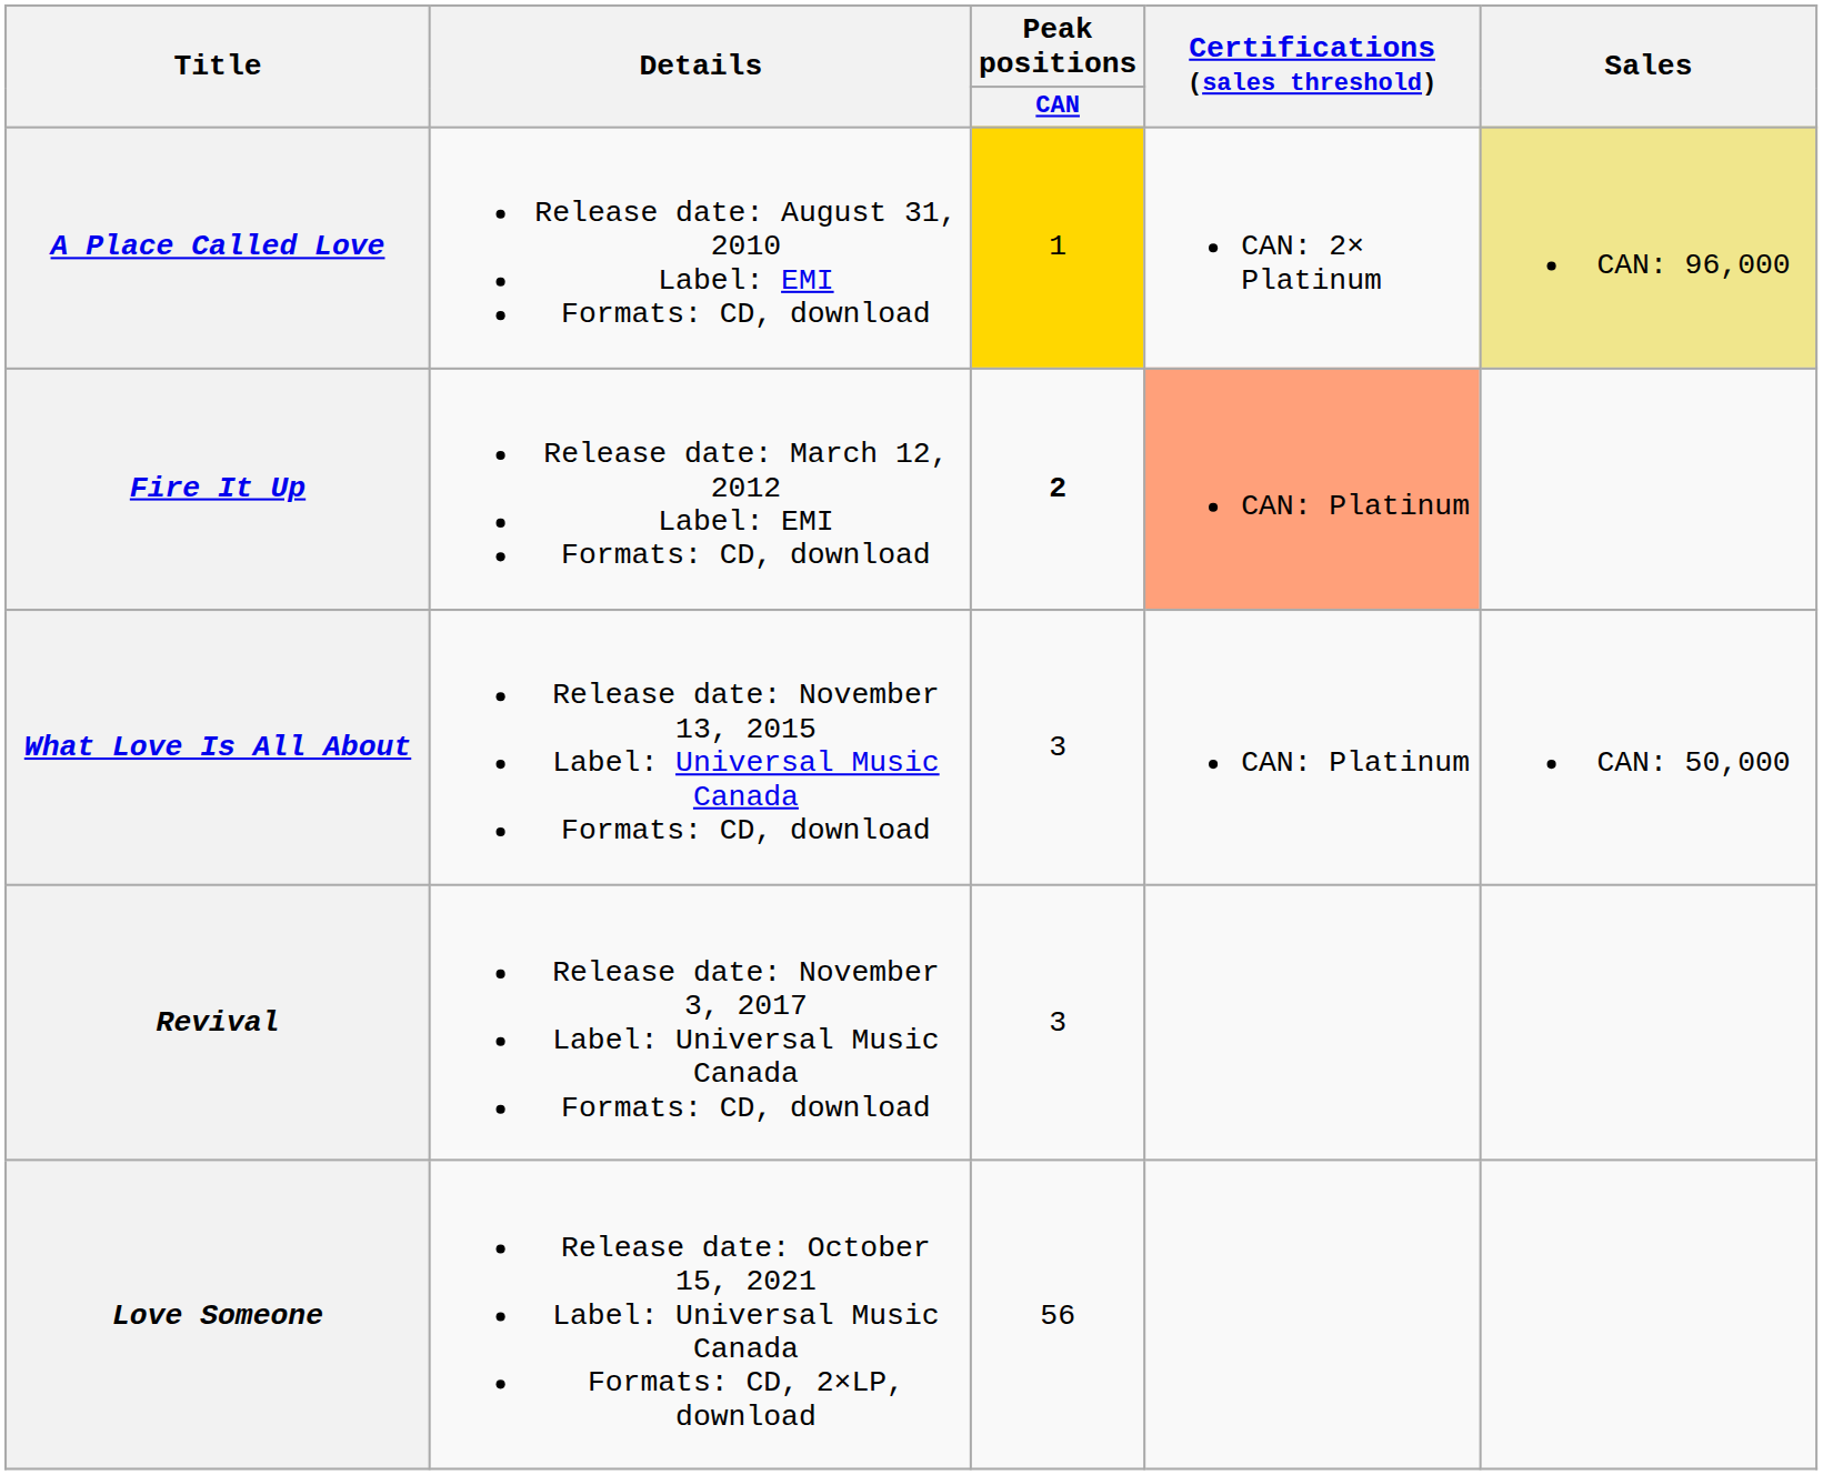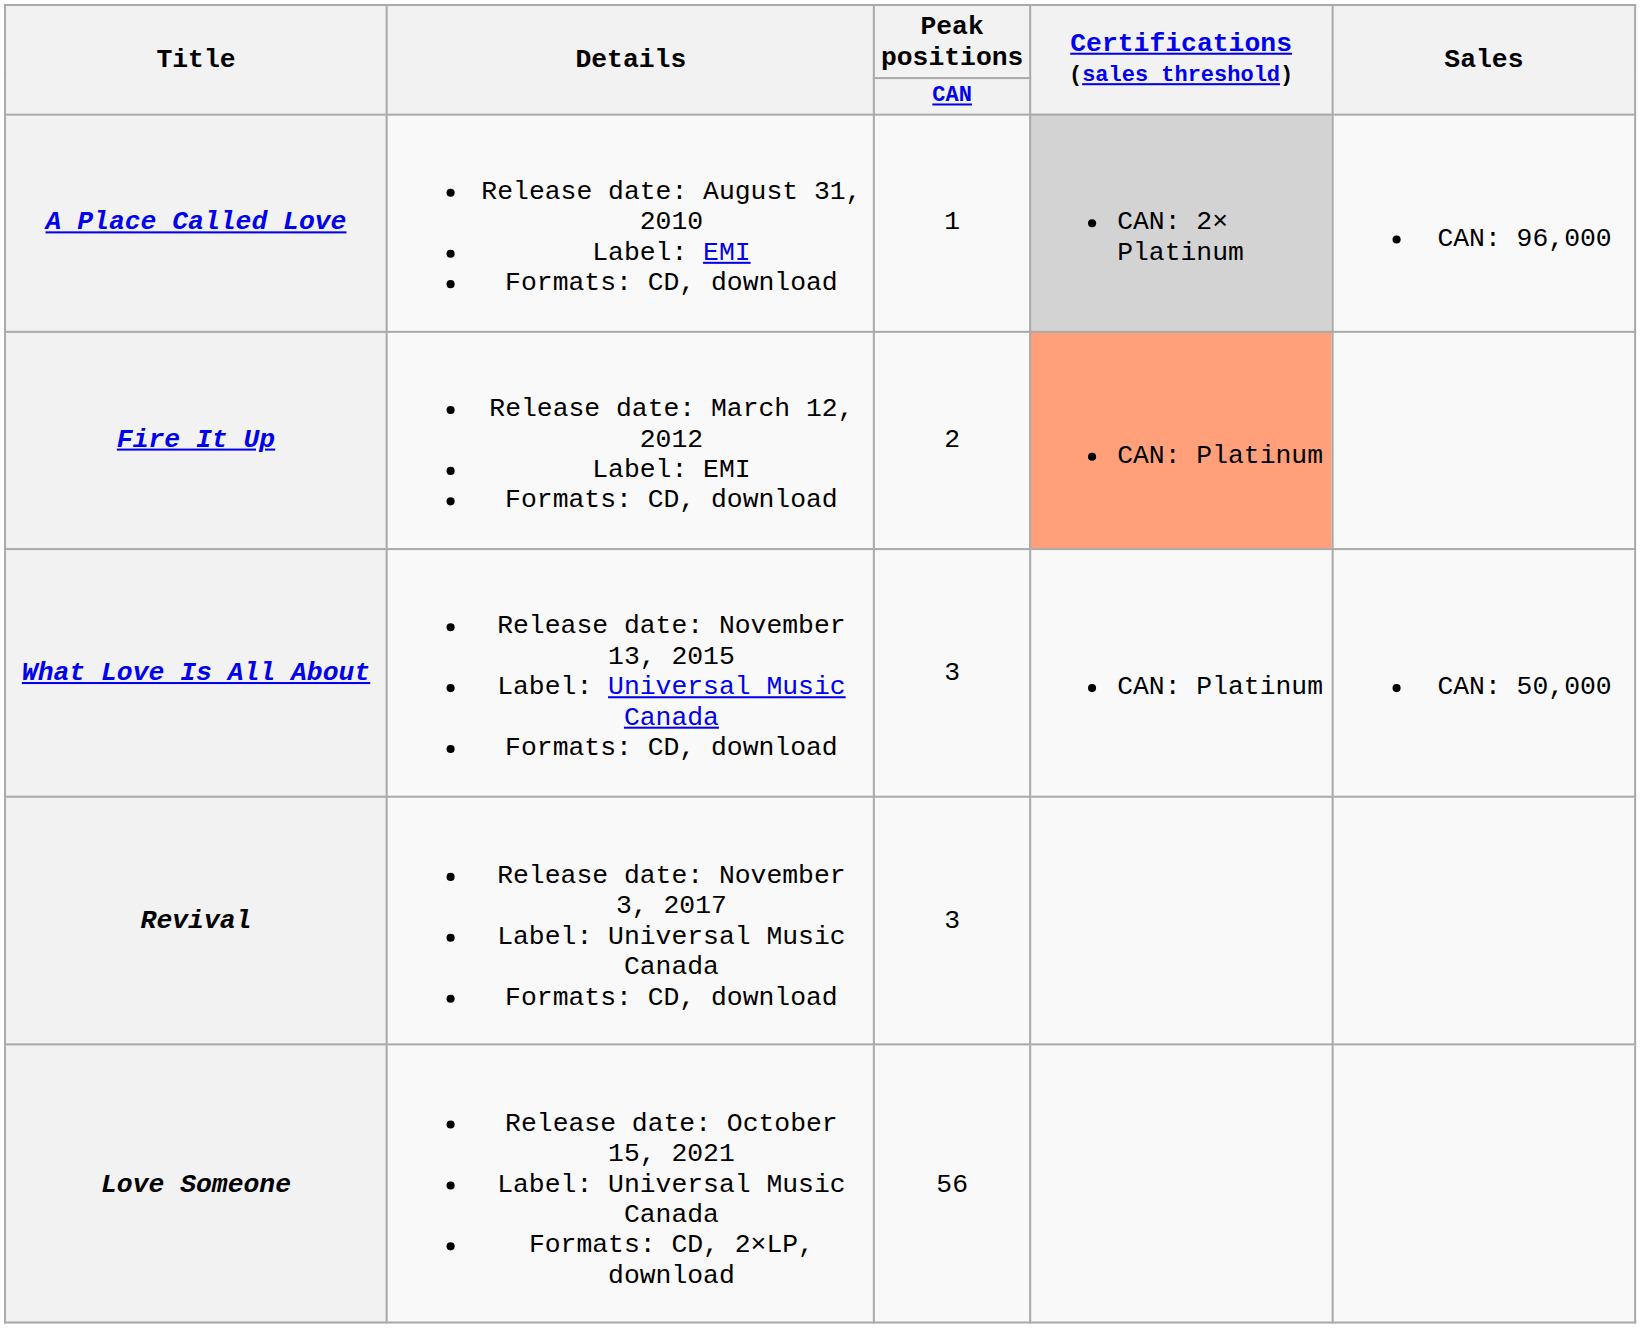A Place Called Love | Peak positions / CAN: gold background -> no background
A Place Called Love | Certifications (sales threshold): no background -> lightgrey background
A Place Called Love | Sales: khaki background -> no background
Fire It Up | Peak positions / CAN: bold -> normal
